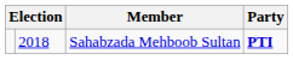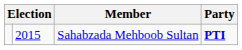Sahabzada Mehboob Sultan | column 2: 2018 -> 2015
